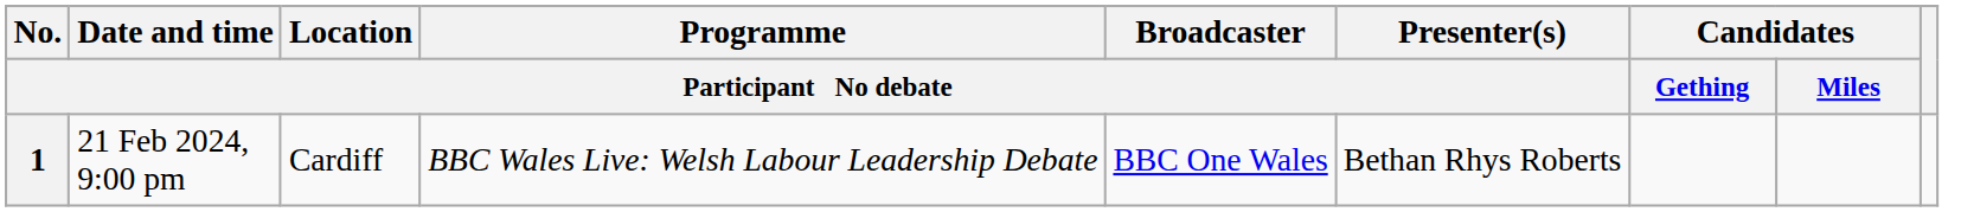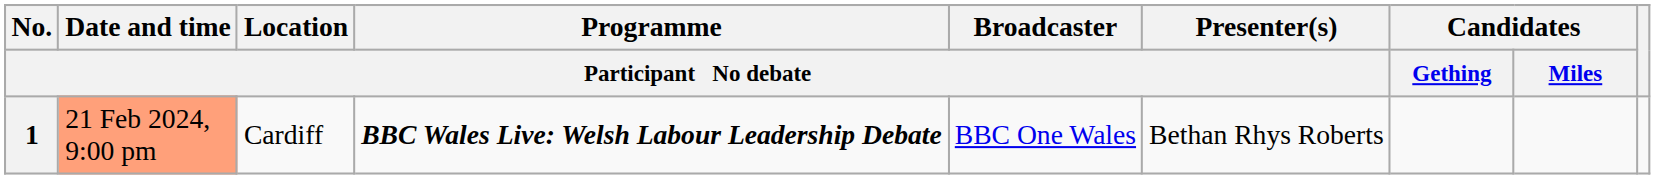1 | Date and time / Participant No debate: no background -> lightsalmon background
1 | Programme / Participant No debate: normal -> bold
